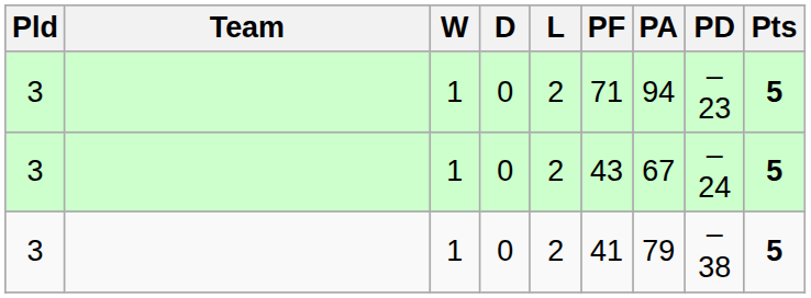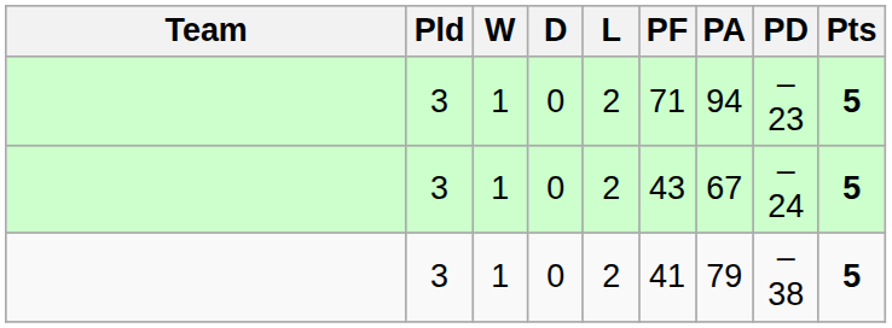columns swapped: Team <-> Pld
